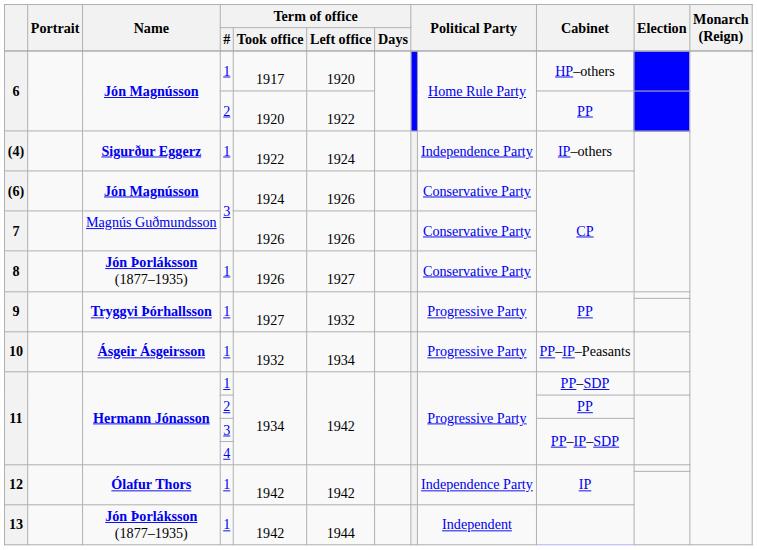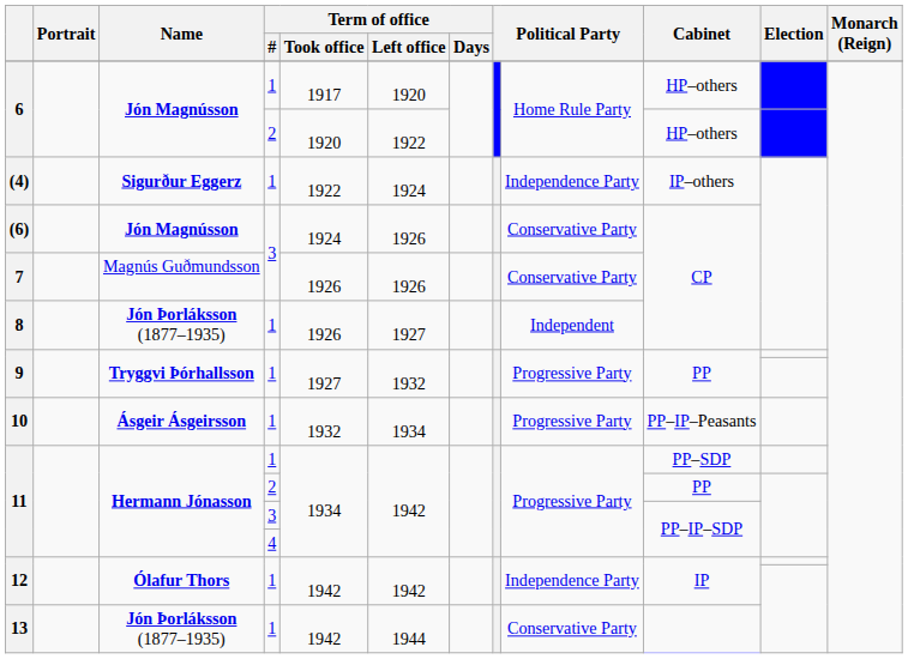6 / 2 | Cabinet: PP -> HP–others
8 | column 9: Conservative Party -> Independent
13 | column 9: Independent -> Conservative Party
